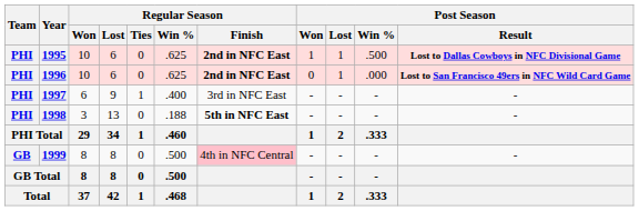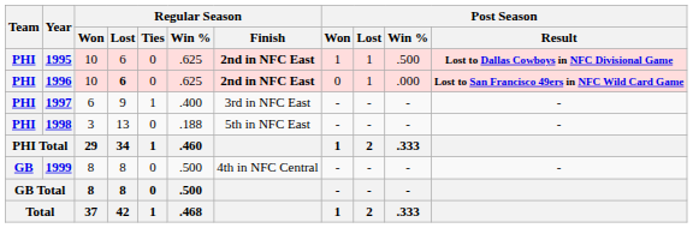1996 | Regular Season / Lost: normal -> bold
1998 | Regular Season / Finish: bold -> normal
1999 | Regular Season / Finish: pink background -> no background
